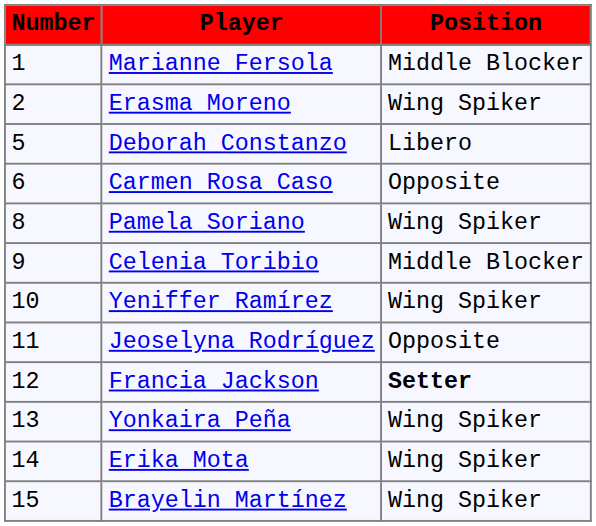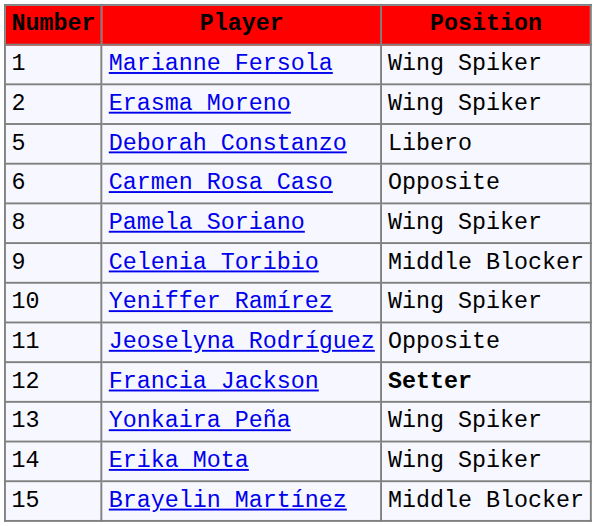Marianne Fersola | Position: Middle Blocker -> Wing Spiker
Brayelin Martínez | Position: Wing Spiker -> Middle Blocker
